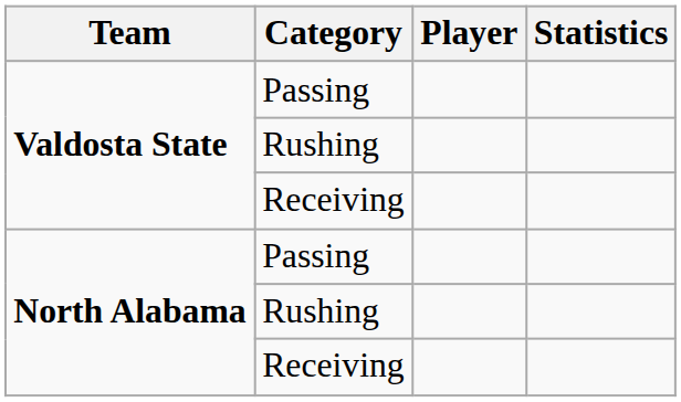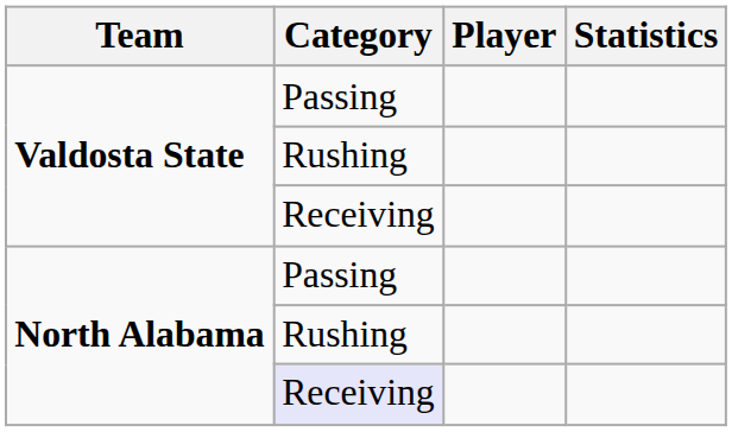North Alabama / Receiving | Category: no background -> lavender background
